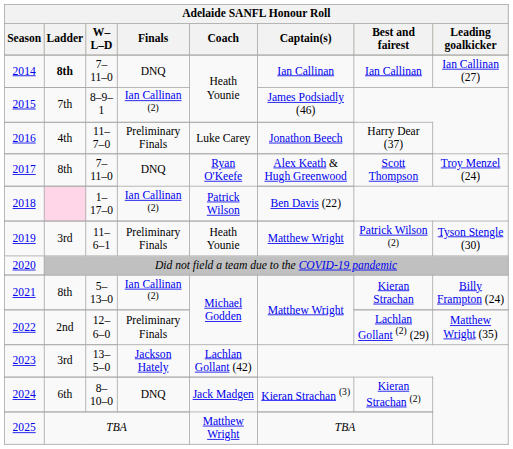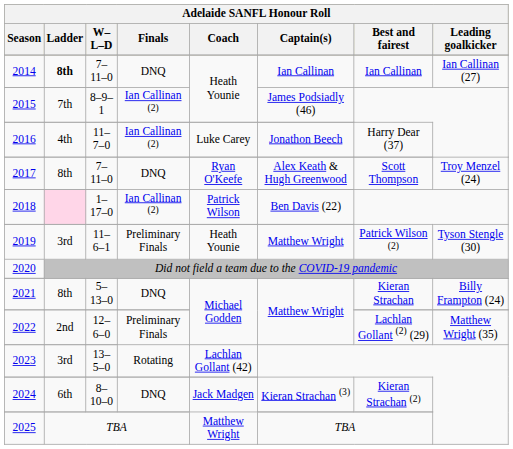2016 | Finals: Preliminary Finals -> Ian Callinan (2)
2021 | Finals: Ian Callinan (2) -> DNQ
2023 | Finals: Jackson Hately -> Rotating
